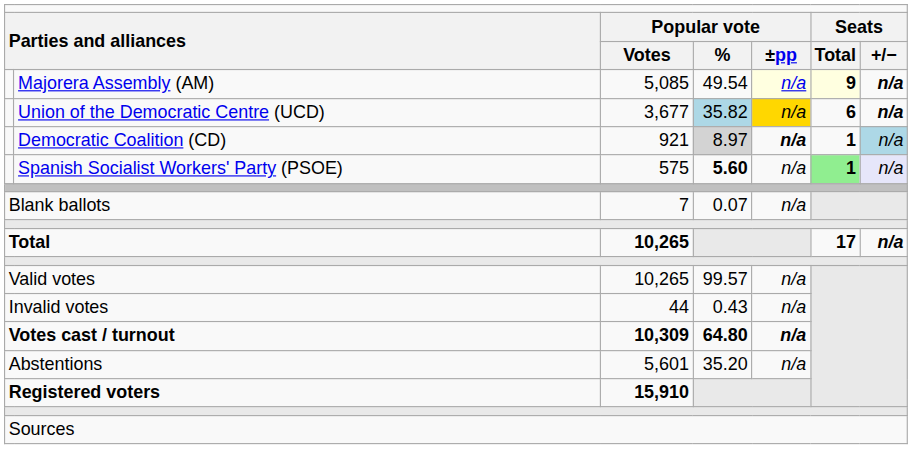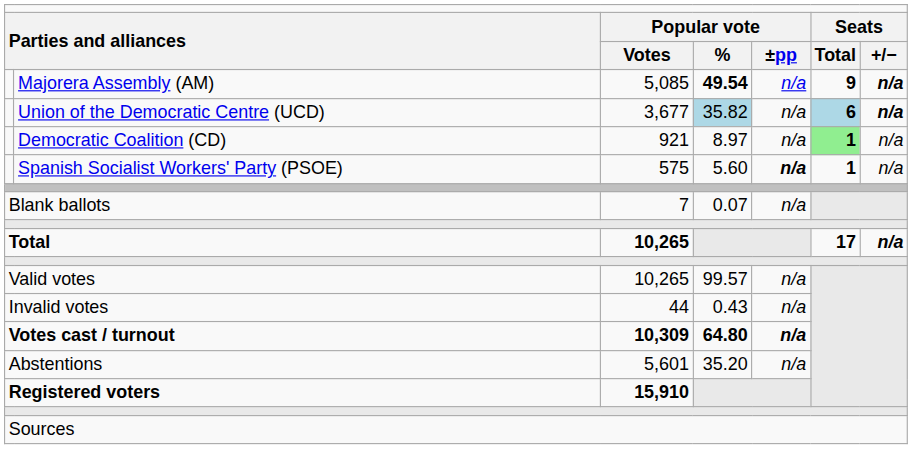Majorera Assembly (AM) | column 4: normal -> bold
Majorera Assembly (AM) | column 5: lightyellow background -> no background
Majorera Assembly (AM) | column 6: lightyellow background -> no background
Union of the Democratic Centre (UCD) | column 5: gold background -> no background
Union of the Democratic Centre (UCD) | column 6: no background -> lightblue background
Democratic Coalition (CD) | column 4: lightgrey background -> no background
Democratic Coalition (CD) | column 5: bold -> normal
Democratic Coalition (CD) | column 6: no background -> lightgreen background
Democratic Coalition (CD) | column 7: lightblue background -> no background
Spanish Socialist Workers' Party (PSOE) | column 4: bold -> normal
Spanish Socialist Workers' Party (PSOE) | column 5: normal -> bold
Spanish Socialist Workers' Party (PSOE) | column 6: lightgreen background -> no background
Spanish Socialist Workers' Party (PSOE) | column 7: lavender background -> no background
